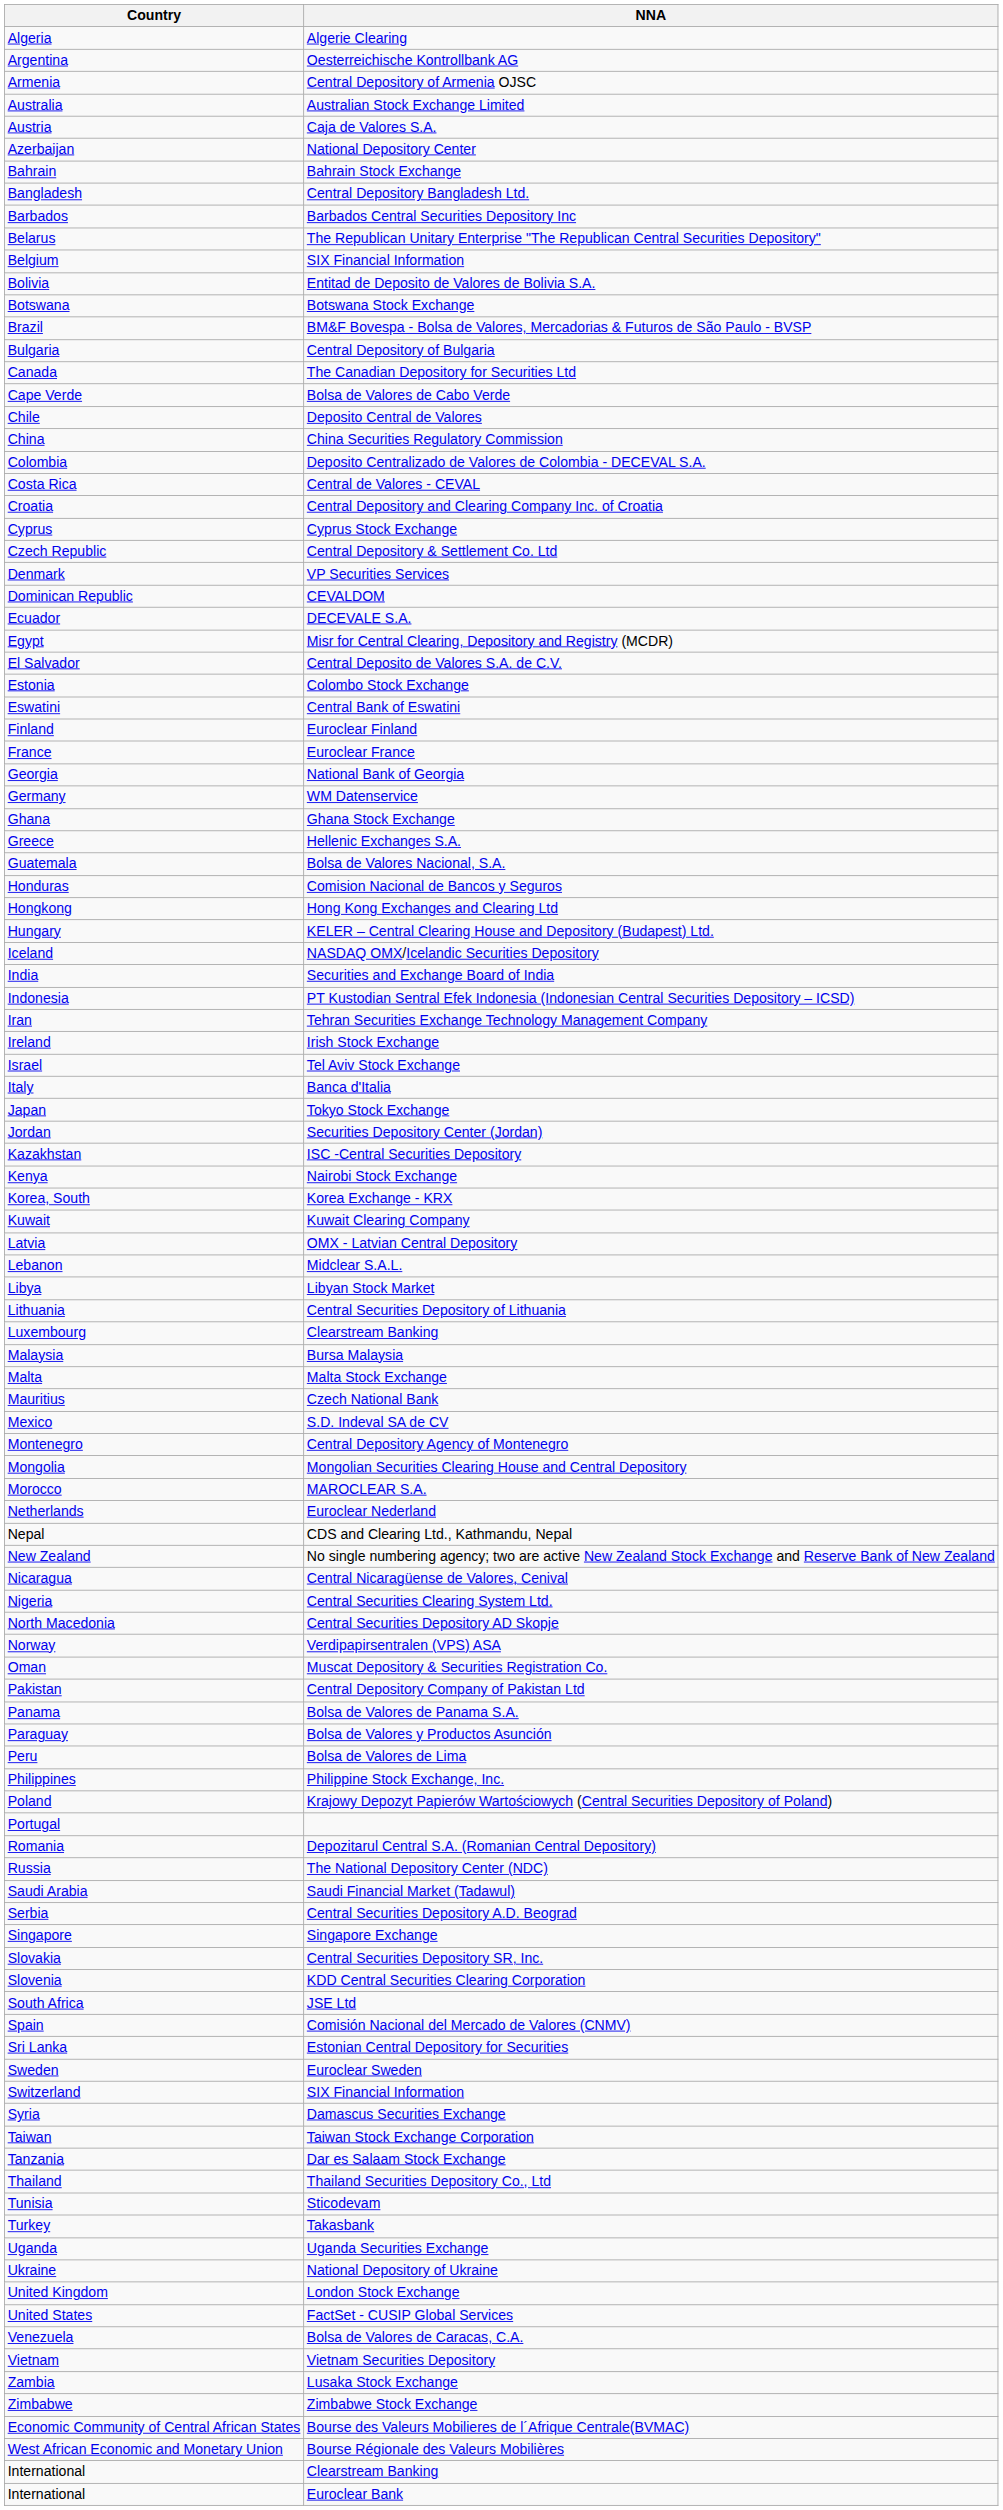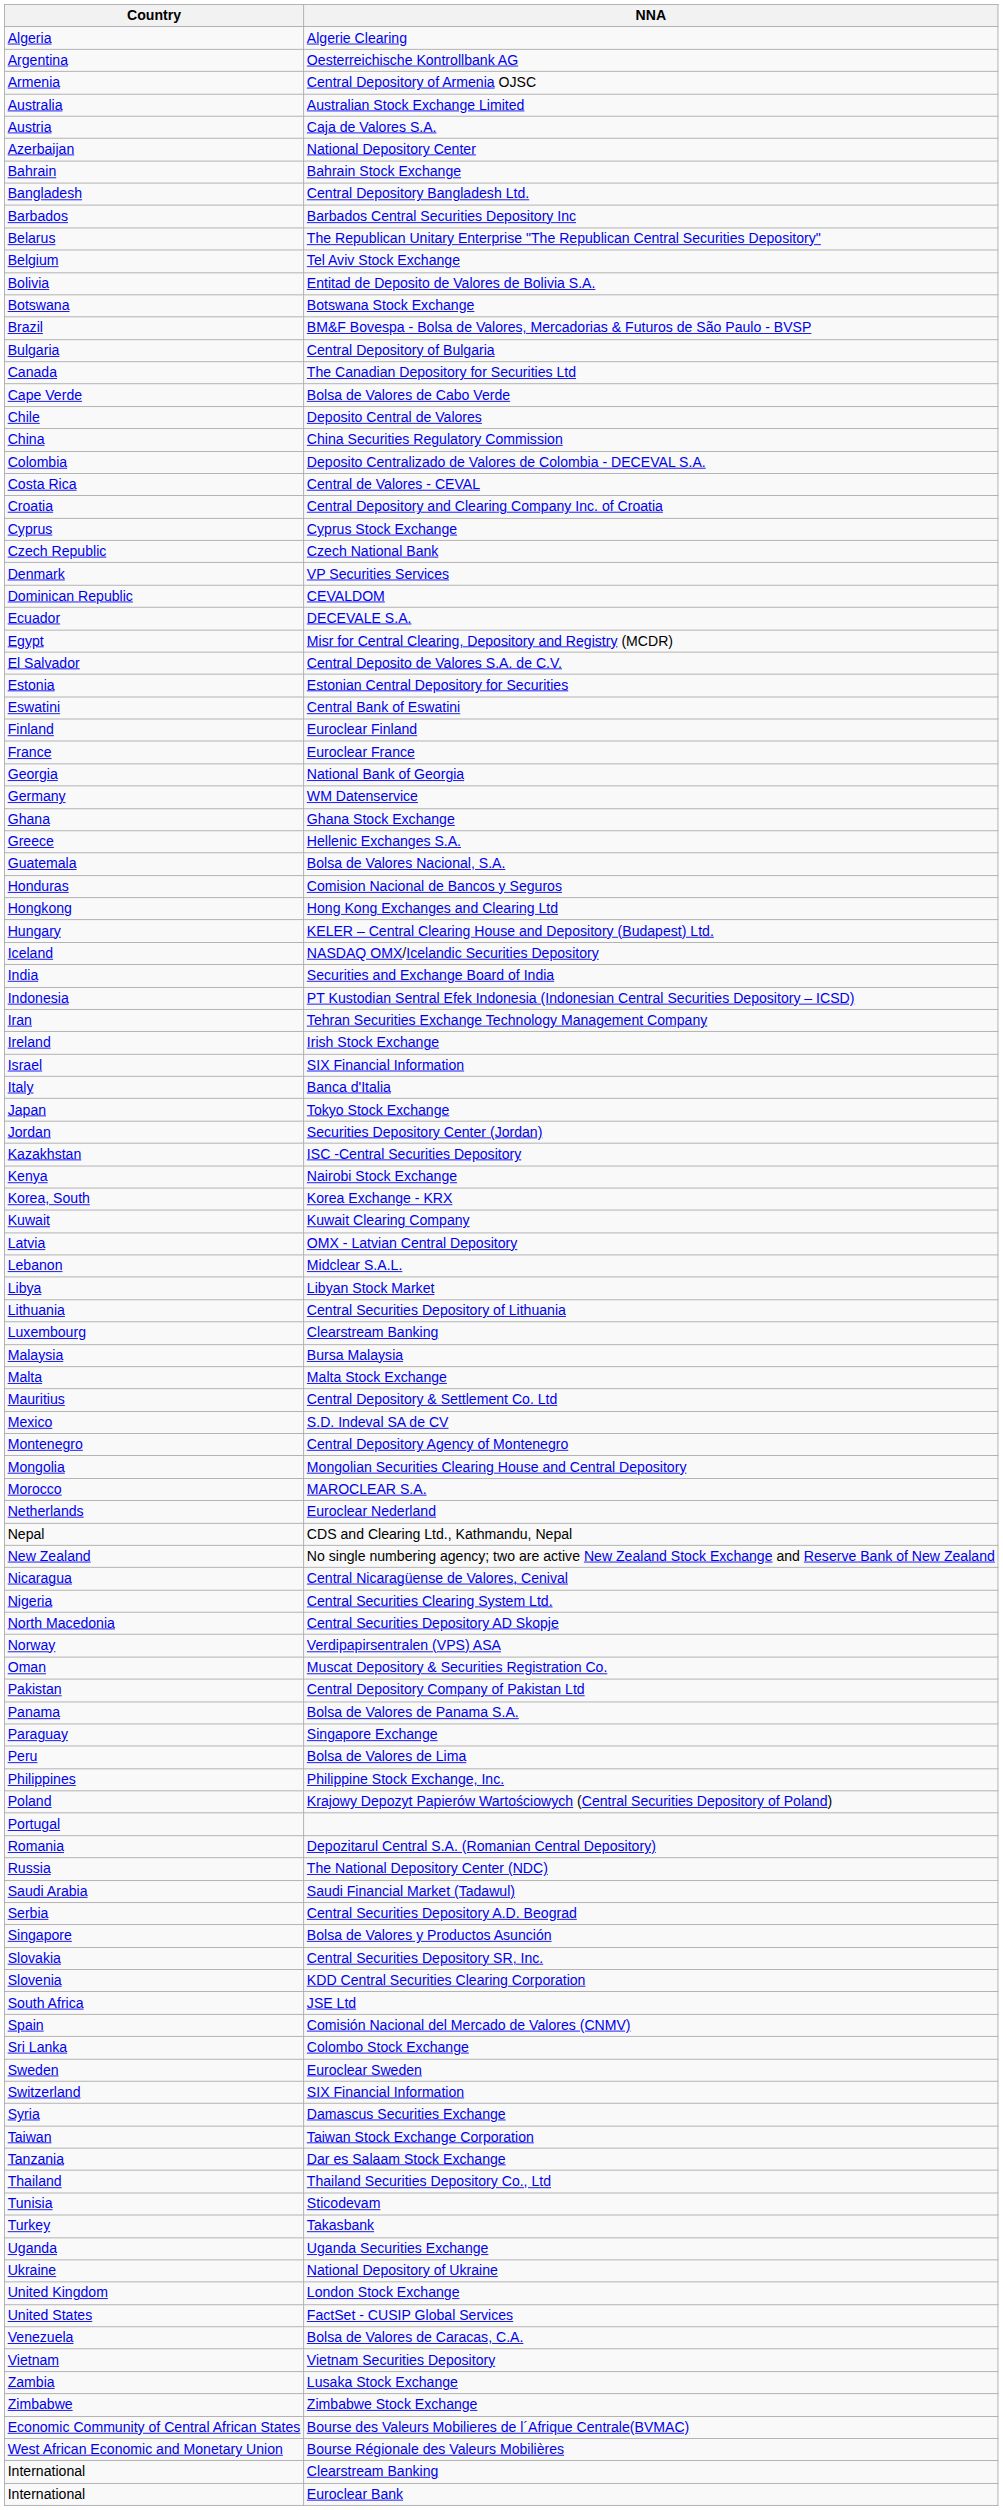row 12 | NNA: SIX Financial Information -> Tel Aviv Stock Exchange
row 25 | NNA: Central Depository & Settlement Co. Ltd -> Czech National Bank
row 31 | NNA: Colombo Stock Exchange -> Estonian Central Depository for Securities
row 48 | NNA: Tel Aviv Stock Exchange -> SIX Financial Information
row 63 | NNA: Czech National Bank -> Central Depository & Settlement Co. Ltd
row 78 | NNA: Bolsa de Valores y Productos Asunción -> Singapore Exchange
row 87 | NNA: Singapore Exchange -> Bolsa de Valores y Productos Asunción
row 92 | NNA: Estonian Central Depository for Securities -> Colombo Stock Exchange
